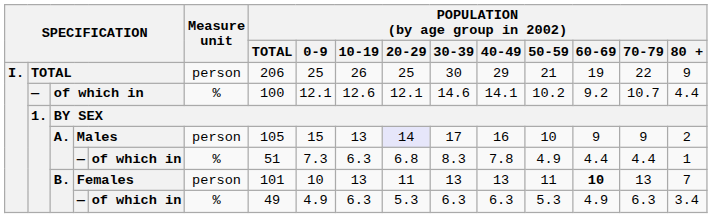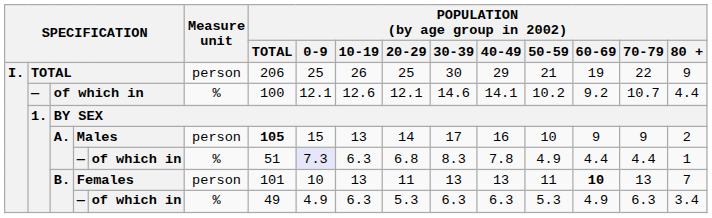Males | POPULATION (by age group in 2002) / TOTAL: normal -> bold
Males | POPULATION (by age group in 2002) / 20-29: lavender background -> no background
A. / — | POPULATION (by age group in 2002) / 0-9: no background -> lavender background
